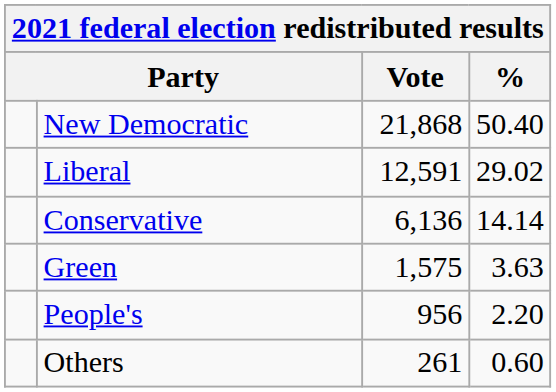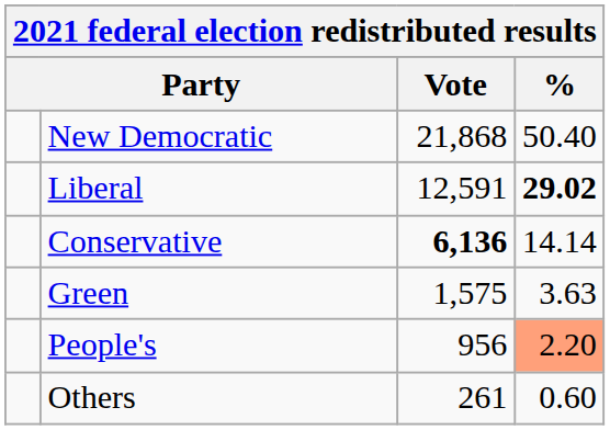Liberal | %: normal -> bold
Conservative | Vote: normal -> bold
People's | %: no background -> lightsalmon background
